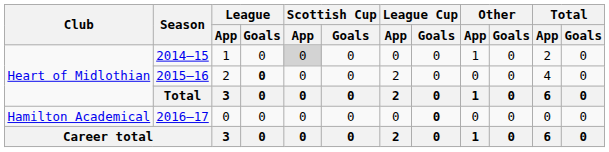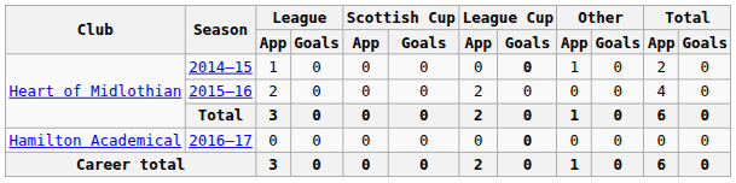2014–15 | Scottish Cup / App: lightgrey background -> no background
2014–15 | League Cup / Goals: normal -> bold
2015–16 | League / Goals: bold -> normal
